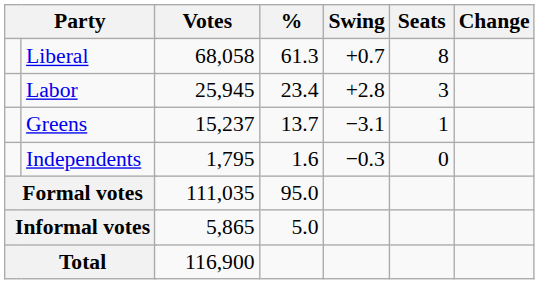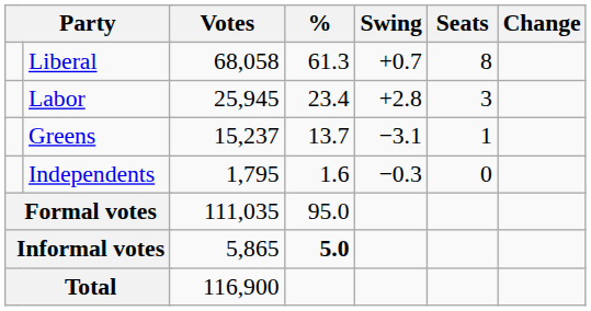Informal votes | %: normal -> bold
